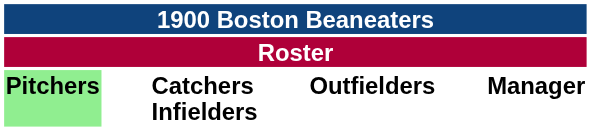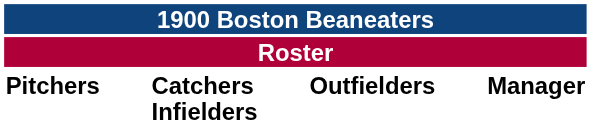Pitchers | column 1: lightgreen background -> no background
